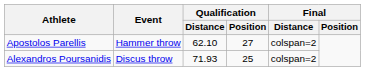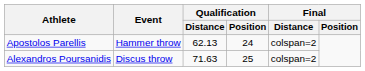Apostolos Parellis | Qualification / Distance: 62.10 -> 62.13
Apostolos Parellis | Qualification / Position: 27 -> 24
Alexandros Poursanidis | Qualification / Distance: 71.93 -> 71.63
